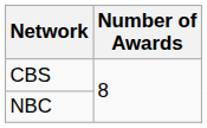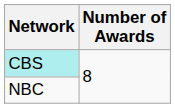CBS | Network: no background -> paleturquoise background
